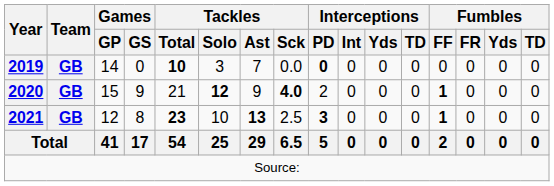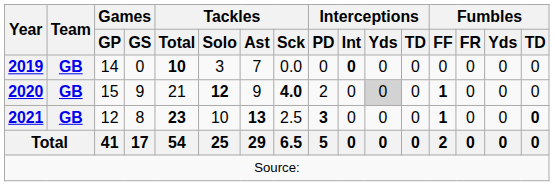2019 | Interceptions / PD: bold -> normal
2019 | Interceptions / Int: normal -> bold
2020 | Interceptions / Yds: no background -> lightgrey background
2021 | Fumbles / TD: normal -> bold
